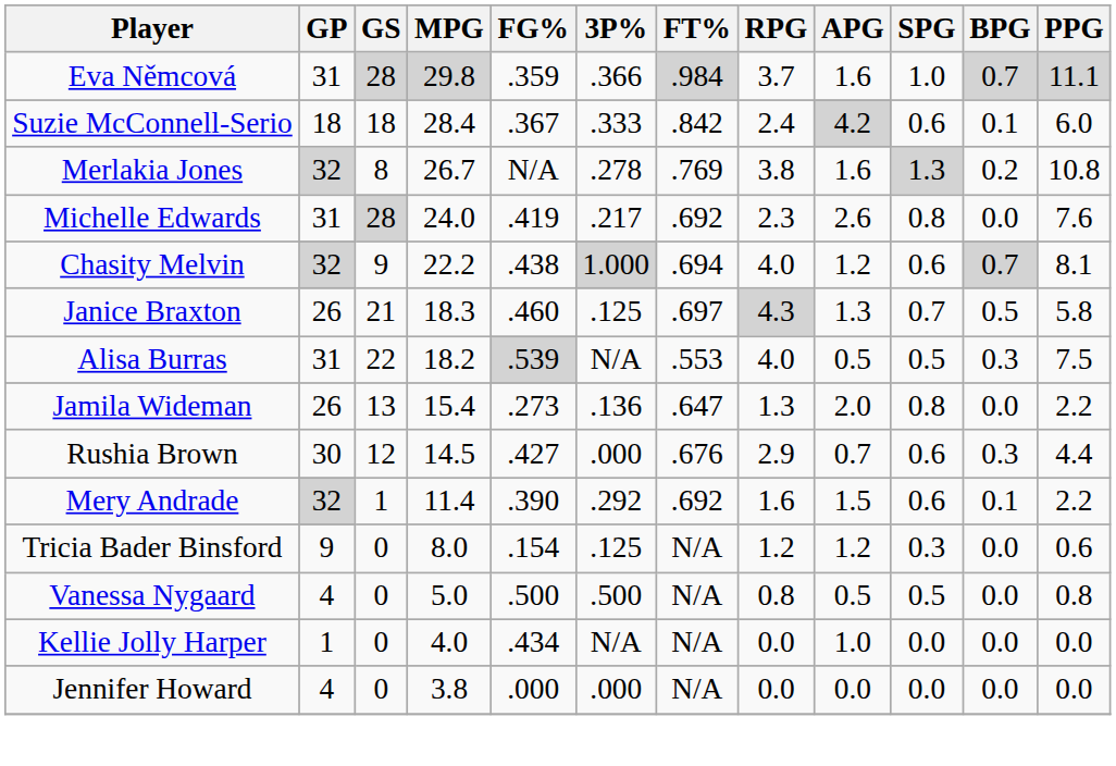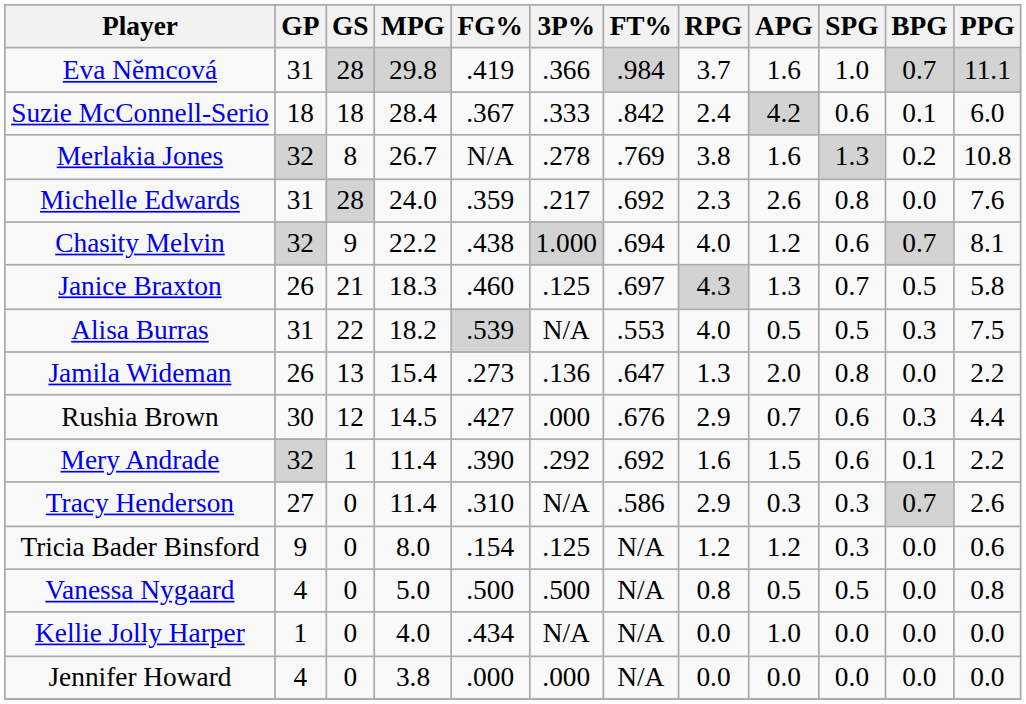Eva Němcová | FG%: .359 -> .419
Michelle Edwards | FG%: .419 -> .359
+ row: Tracy Henderson | 27 | 0 | 11.4 | .310 | N/A | .586 | 2.9 | 0.3 | 0.3 | 0.7 | 2.6
